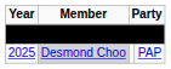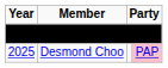2025 | Member: lightgrey background -> no background
2025 | column 4: no background -> pink background
